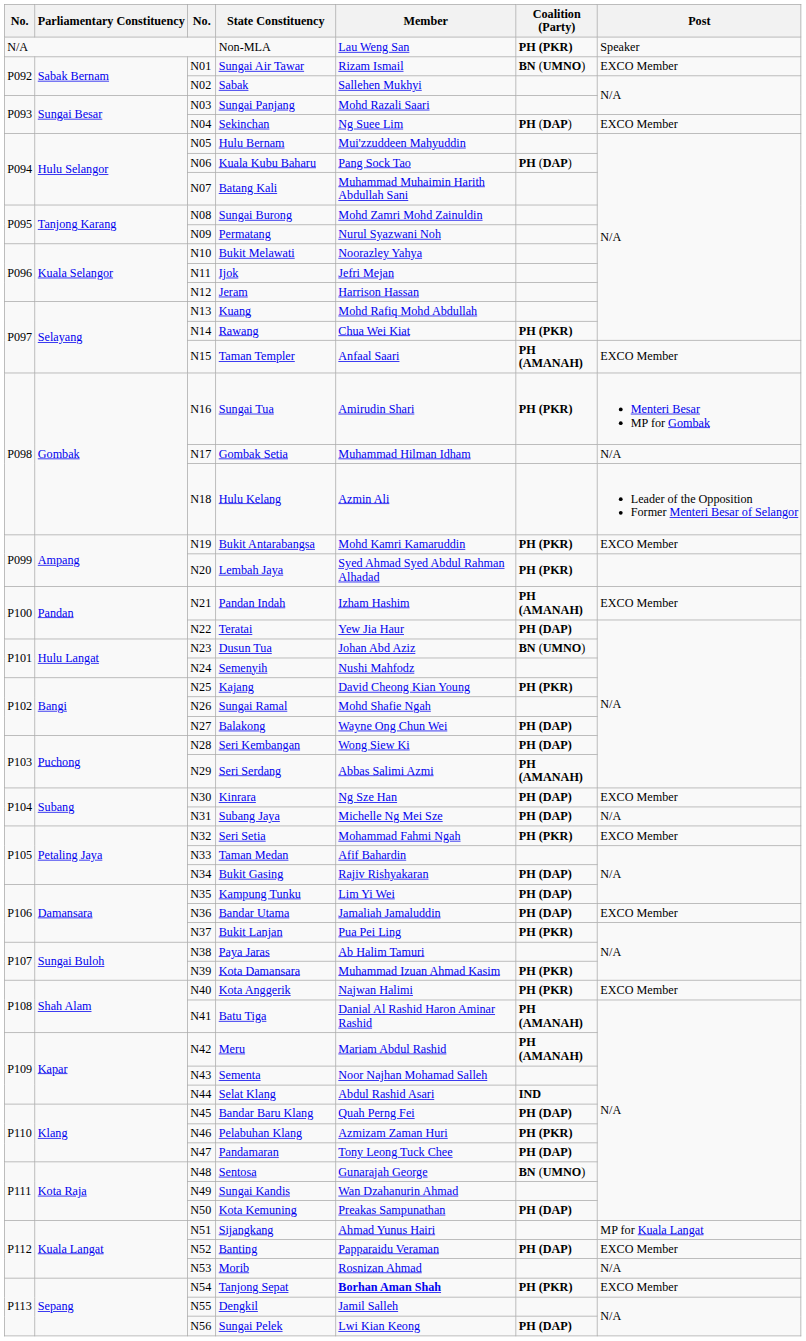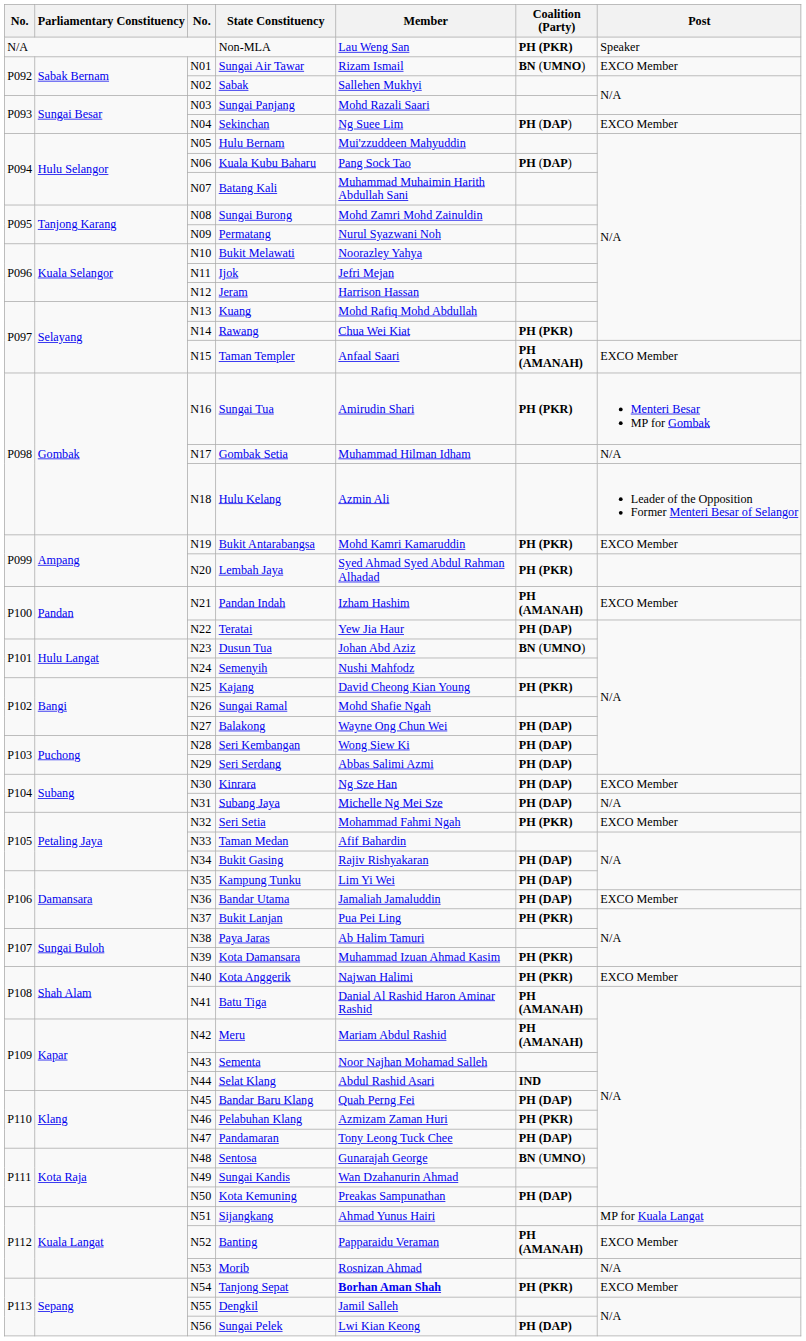Seri Serdang | Coalition (Party): PH (AMANAH) -> PH (DAP)
Banting | Coalition (Party): PH (DAP) -> PH (AMANAH)
